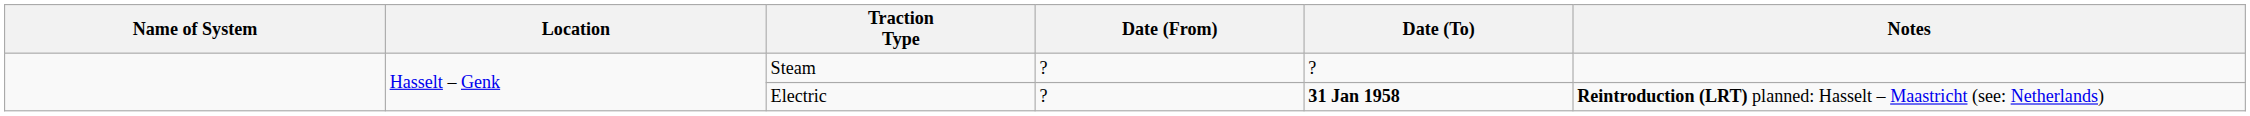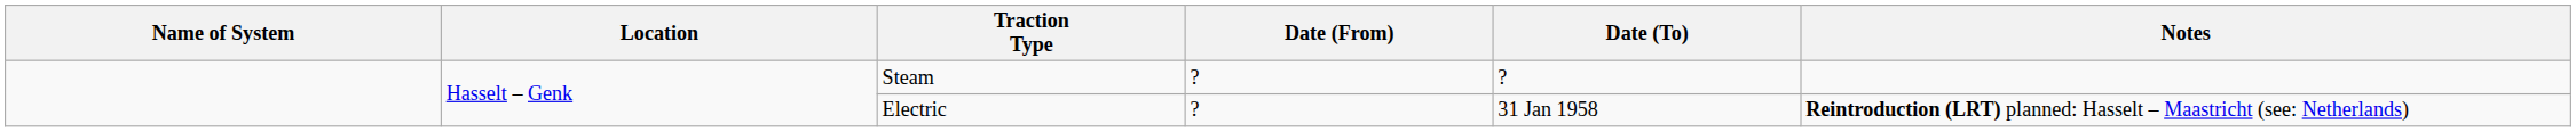Electric | Date (To): bold -> normal
